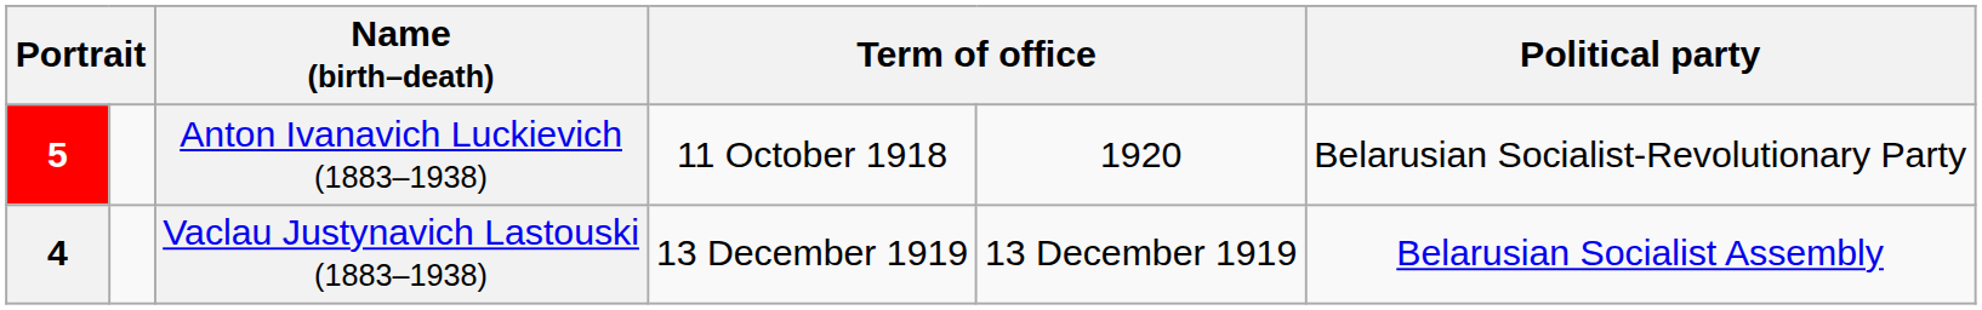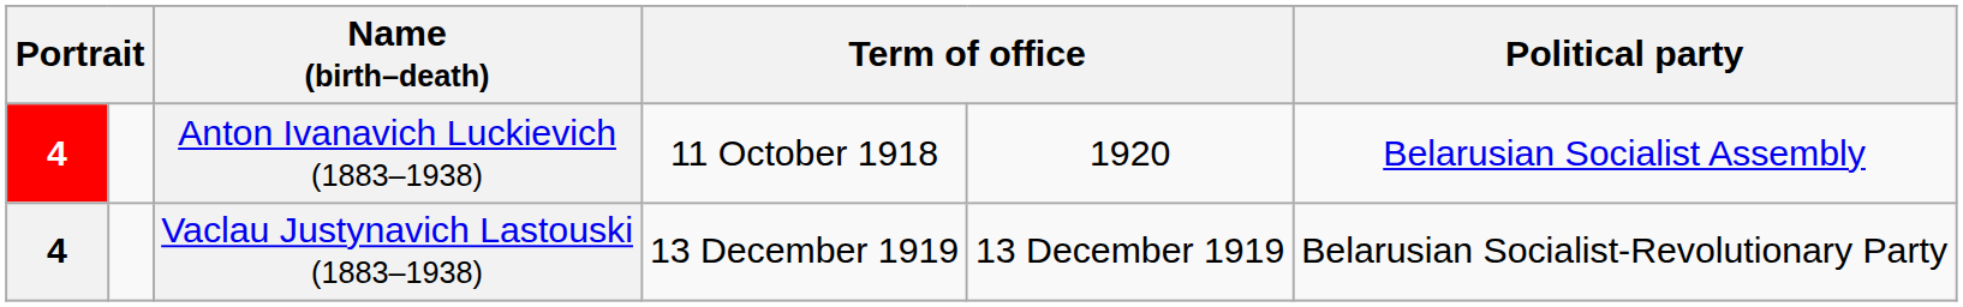Anton Ivanavich Luckievich (1883–1938) | column 1: 5 -> 4
Anton Ivanavich Luckievich (1883–1938) | Political party: Belarusian Socialist-Revolutionary Party -> Belarusian Socialist Assembly
Vaclau Justynavich Lastouski (1883–1938) | Political party: Belarusian Socialist Assembly -> Belarusian Socialist-Revolutionary Party
